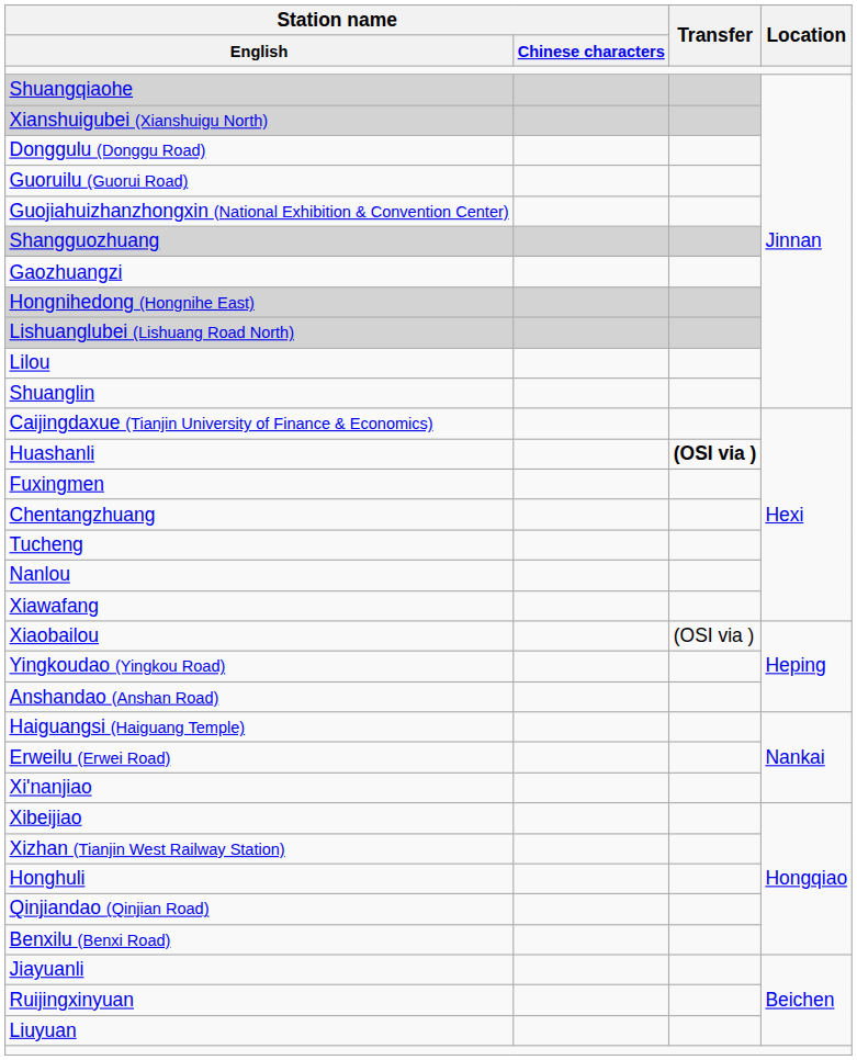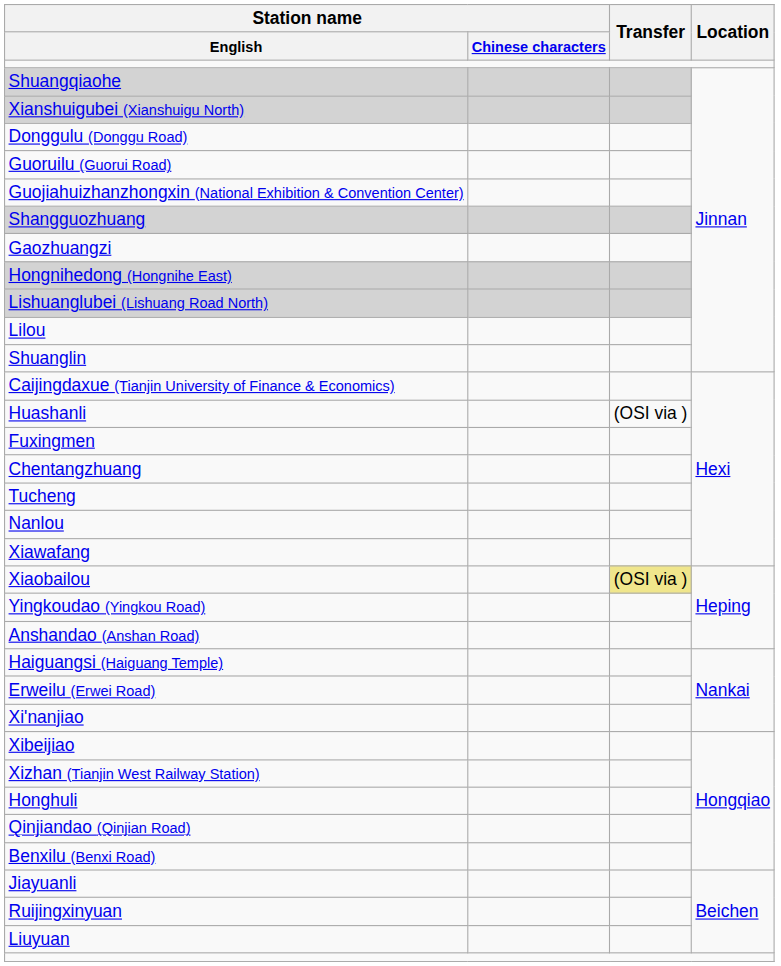Huashanli | Transfer: bold -> normal
Xiaobailou | Transfer: no background -> khaki background
